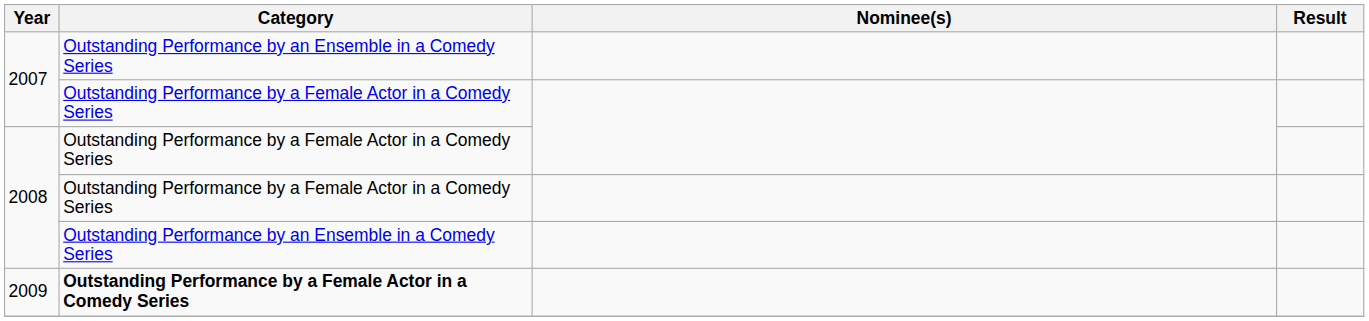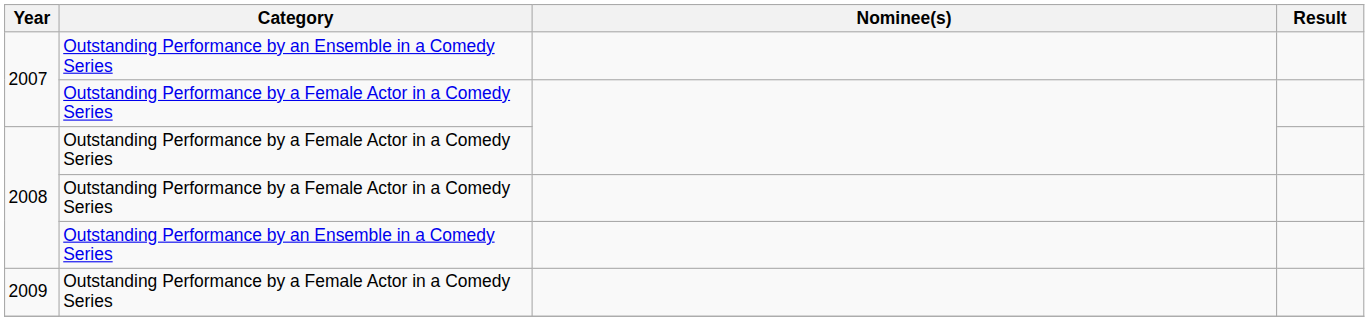2009 | Category: bold -> normal
